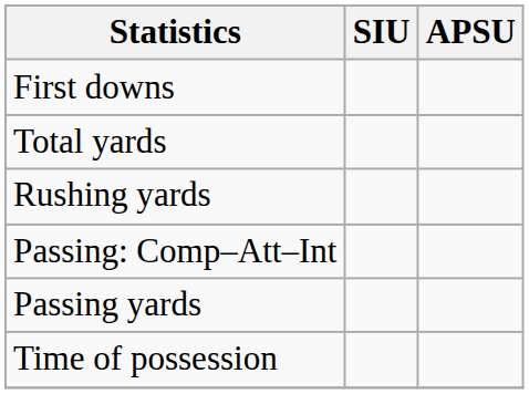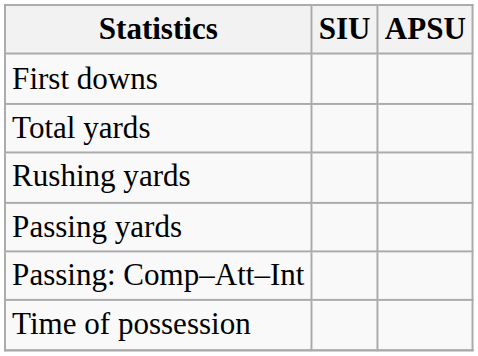rows swapped: Passing yards <-> Passing: Comp–Att–Int
